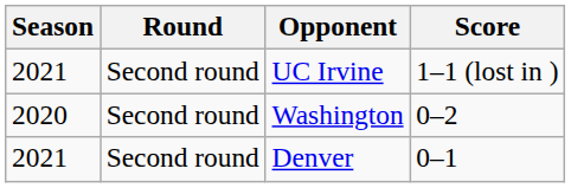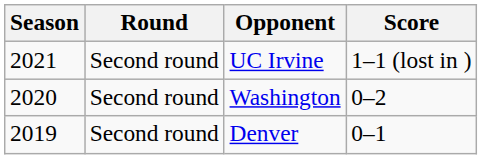Denver | Season: 2021 -> 2019
